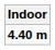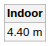row 2 | column 1: bold -> normal
